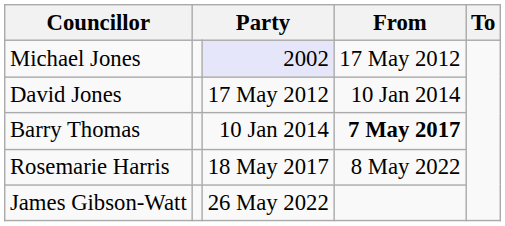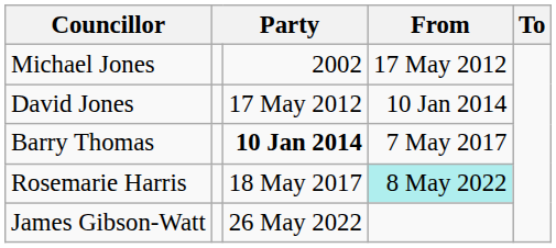Michael Jones | column 3: lavender background -> no background
Barry Thomas | column 3: normal -> bold
Barry Thomas | From: bold -> normal
Rosemarie Harris | From: no background -> paleturquoise background
